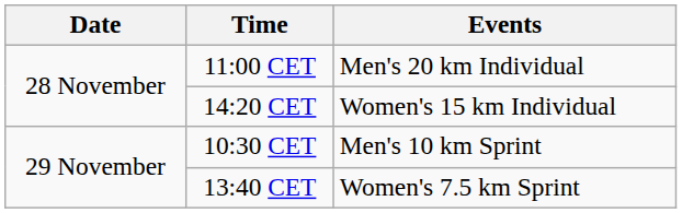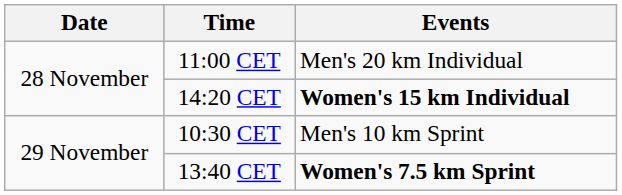14:20 CET | Events: normal -> bold
13:40 CET | Events: normal -> bold
